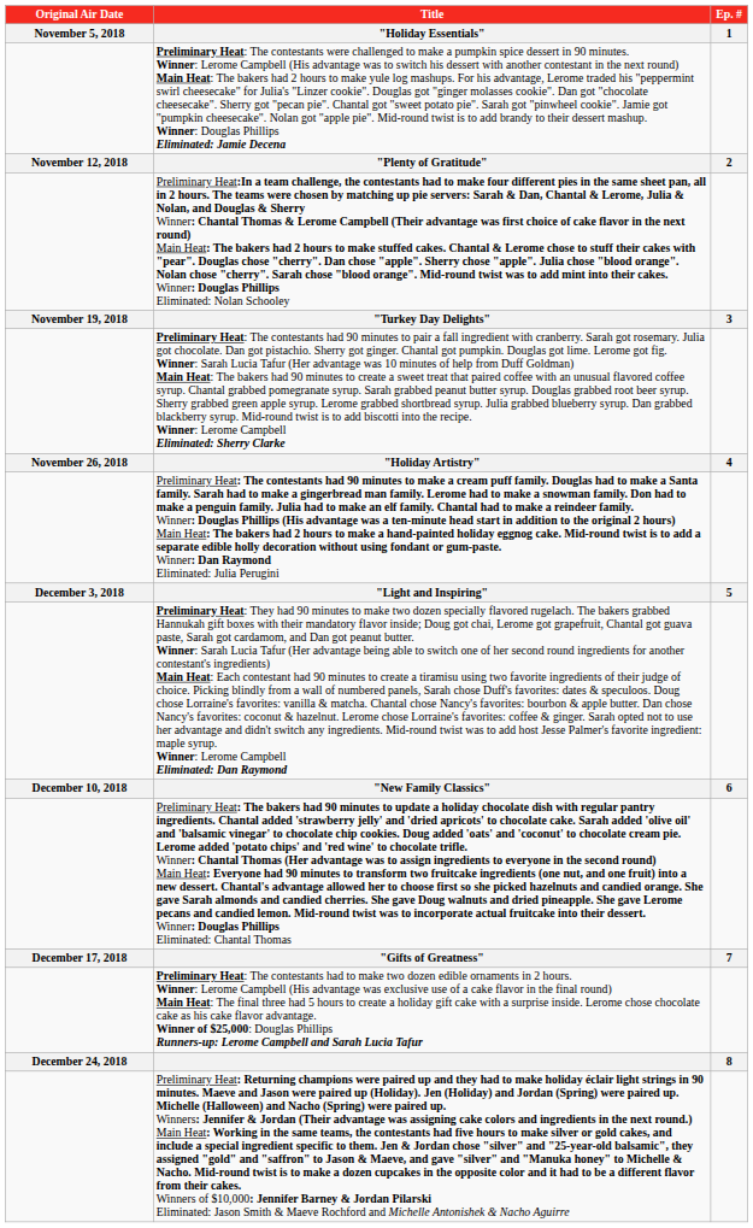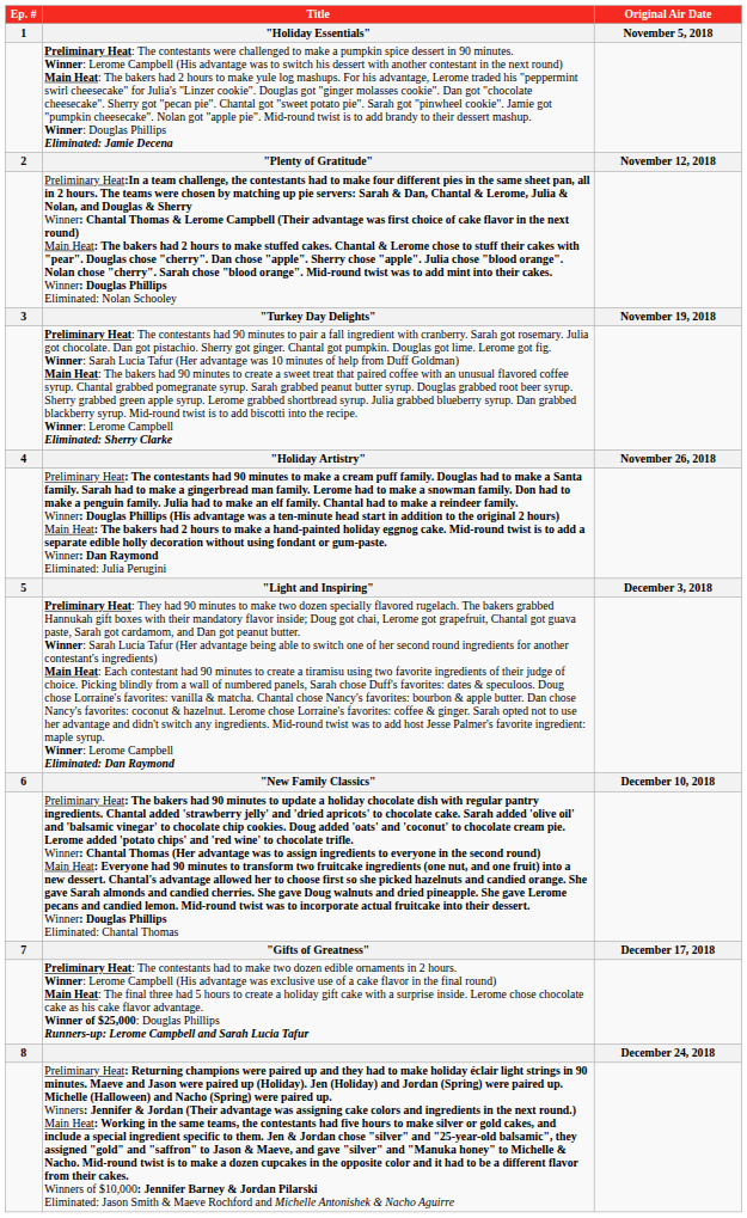columns swapped: Ep. # / 1 <-> Original Air Date / November 5, 2018
